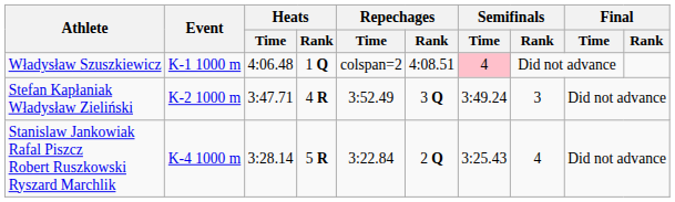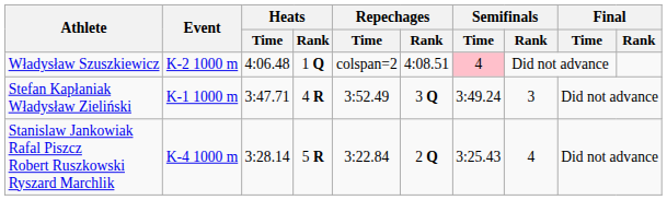Władysław Szuszkiewicz | Event: K-1 1000 m -> K-2 1000 m
Stefan Kapłaniak Władysław Zieliński | Event: K-2 1000 m -> K-1 1000 m
